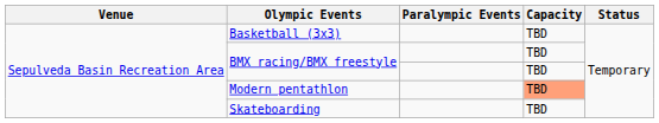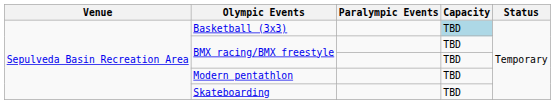Basketball (3x3) | Capacity: no background -> lightblue background
Modern pentathlon | Capacity: lightsalmon background -> no background
